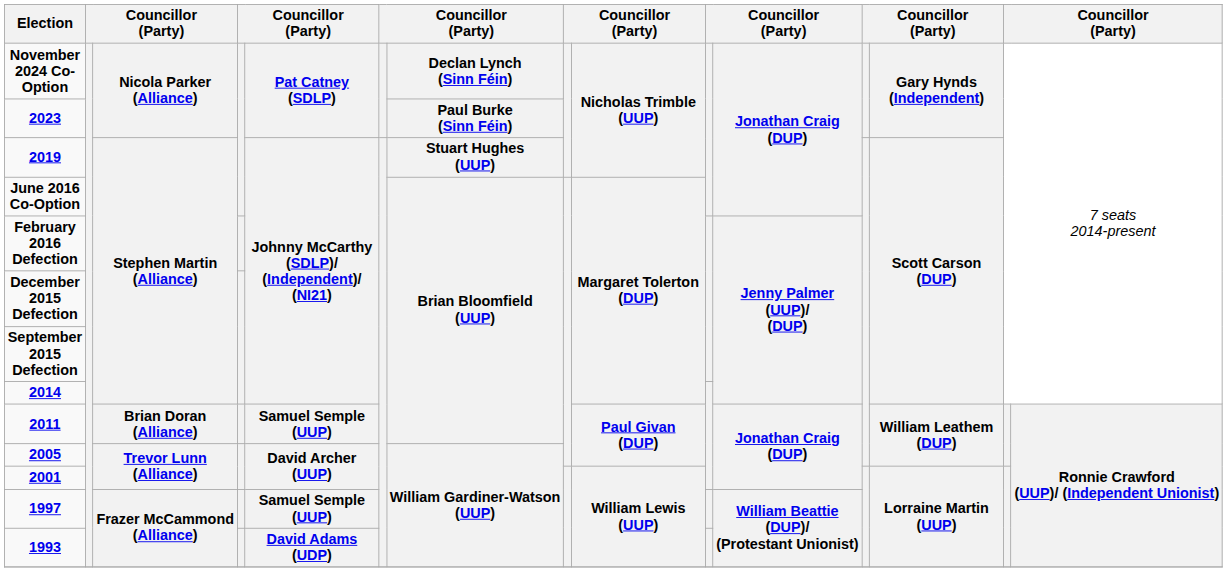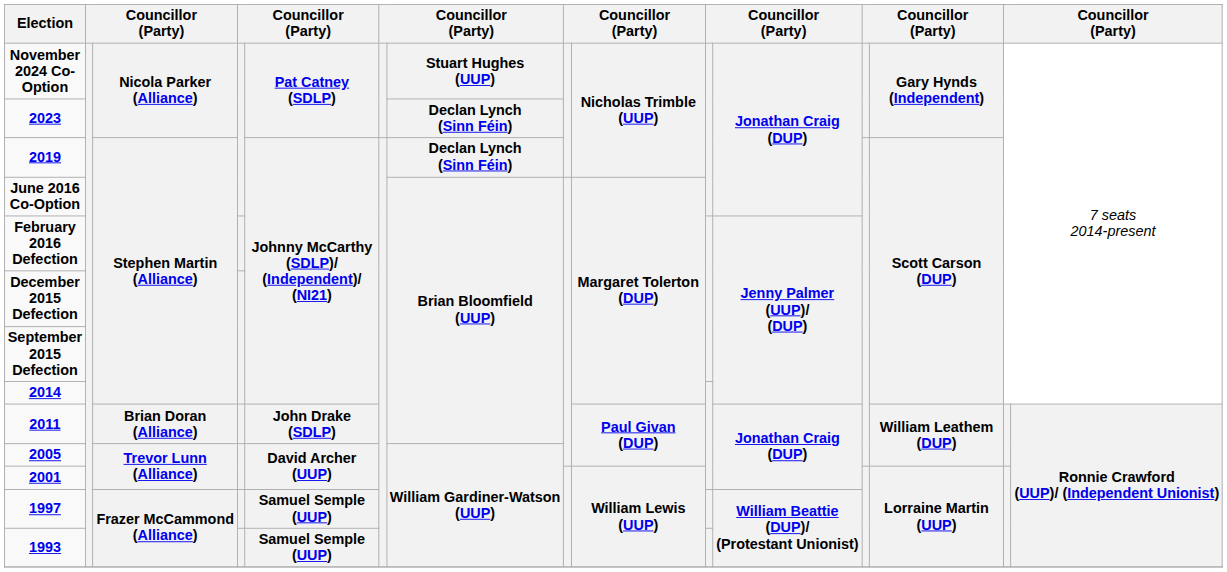November 2024 Co-Option | column 7: Declan Lynch (Sinn Féin) -> Stuart Hughes (UUP)
2023 | column 7: Paul Burke (Sinn Féin) -> Declan Lynch (Sinn Féin)
2019 | column 7: Stuart Hughes (UUP) -> Declan Lynch (Sinn Féin)
2011 | column 5: Samuel Semple (UUP) -> John Drake (SDLP)
1993 | column 5: David Adams (UDP) -> Samuel Semple (UUP)
